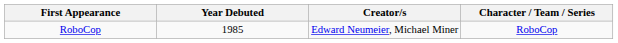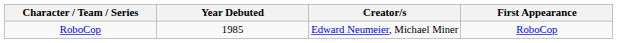columns swapped: Character / Team / Series <-> First Appearance
